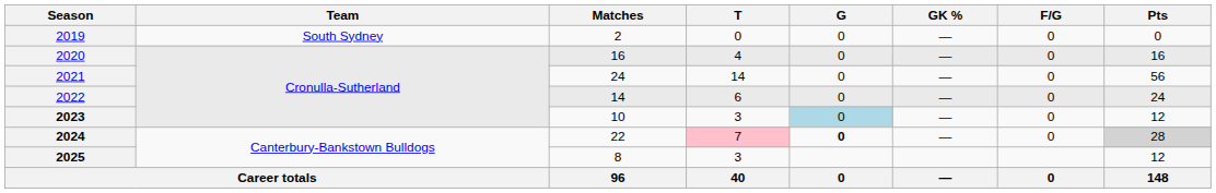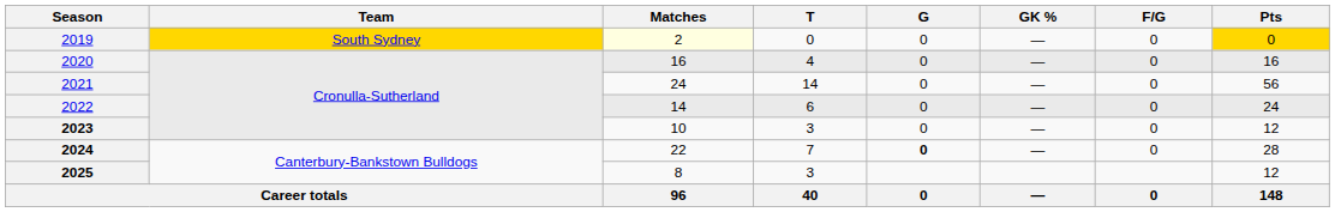2019 | Team: no background -> gold background
2019 | Matches: no background -> lightyellow background
2019 | Pts: no background -> gold background
2023 | G: lightblue background -> no background
2024 | T: pink background -> no background
2024 | Pts: lightgrey background -> no background
